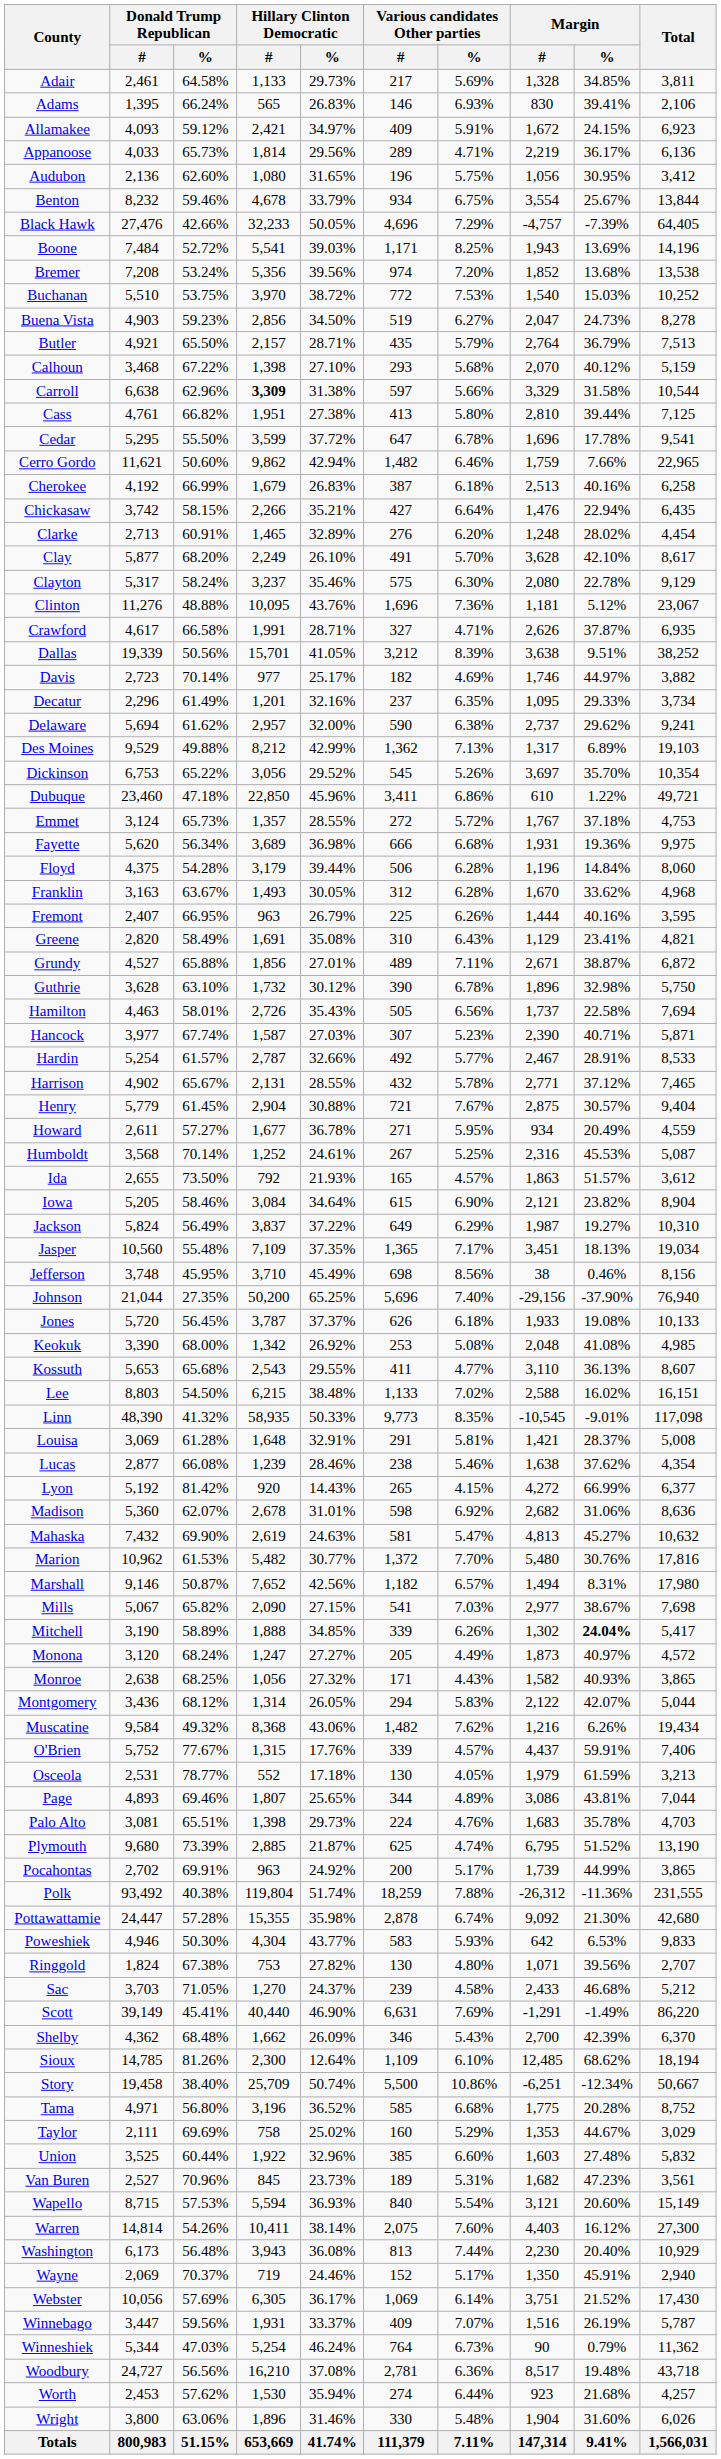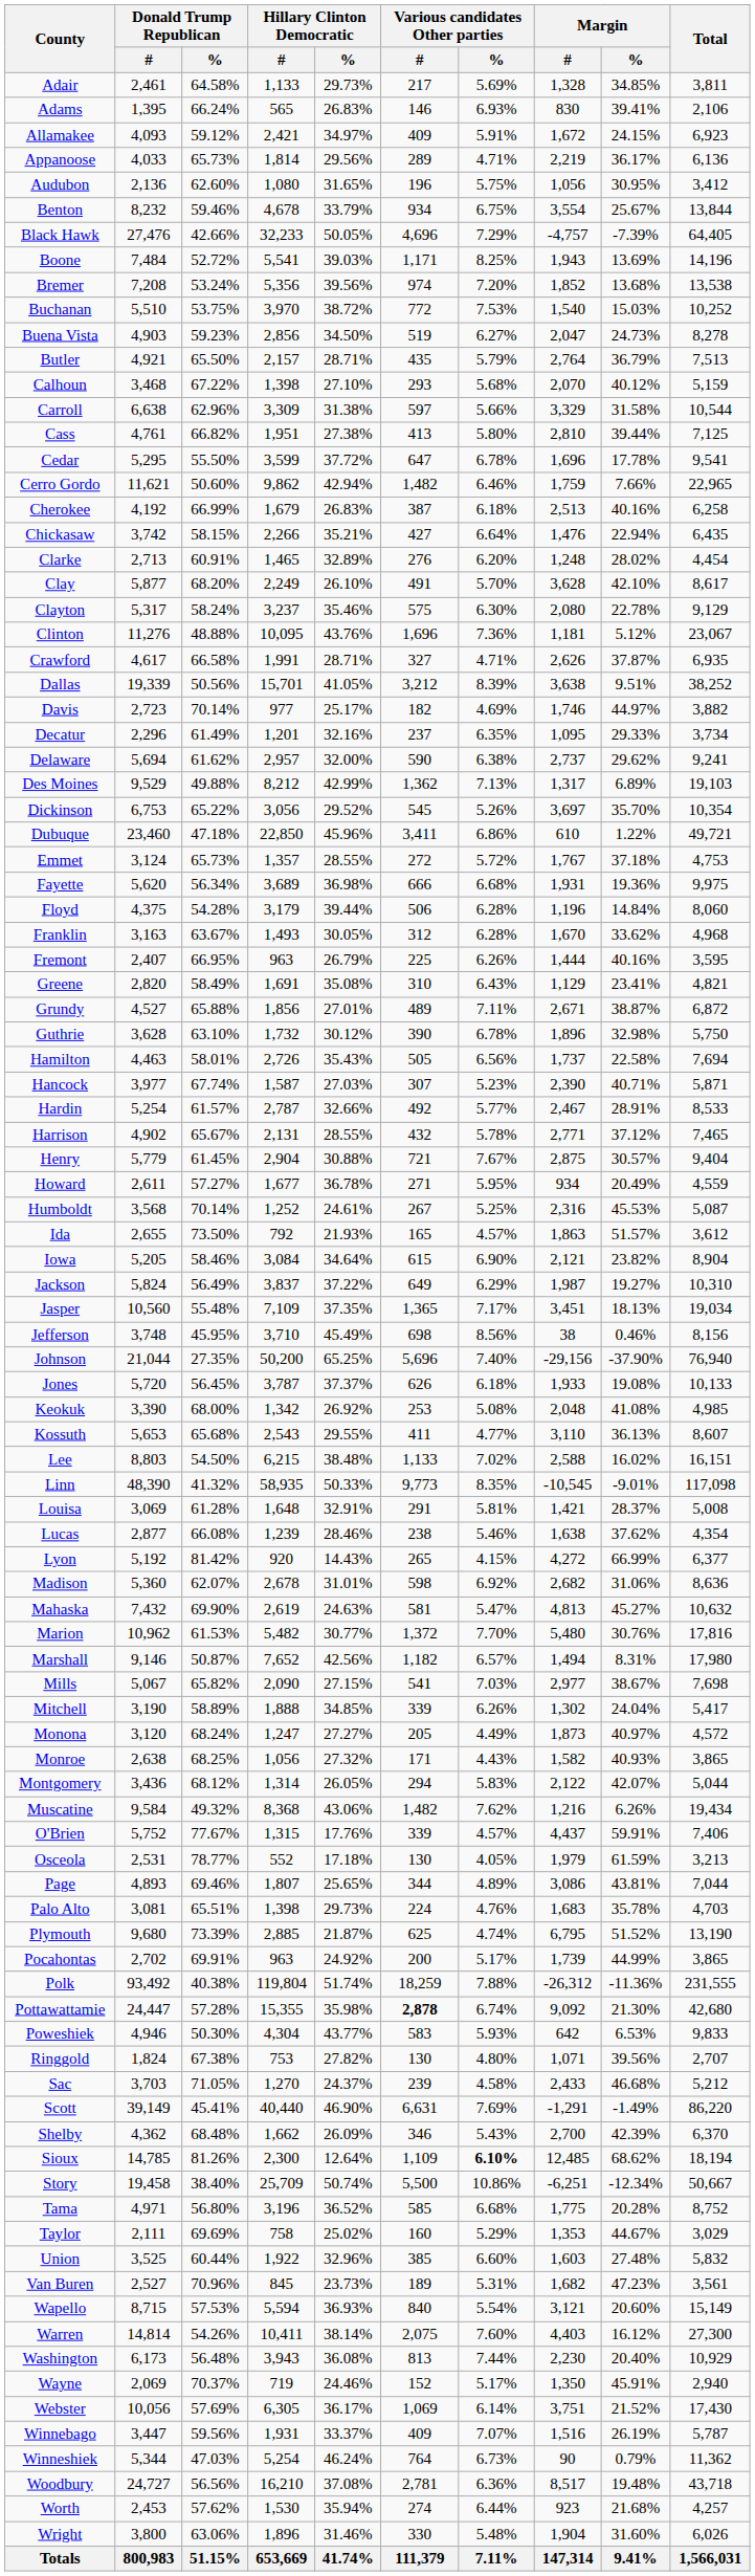Carroll | Hillary Clinton Democratic / #: bold -> normal
Mitchell | Margin / %: bold -> normal
Pottawattamie | Various candidates Other parties / #: normal -> bold
Sioux | Various candidates Other parties / %: normal -> bold
